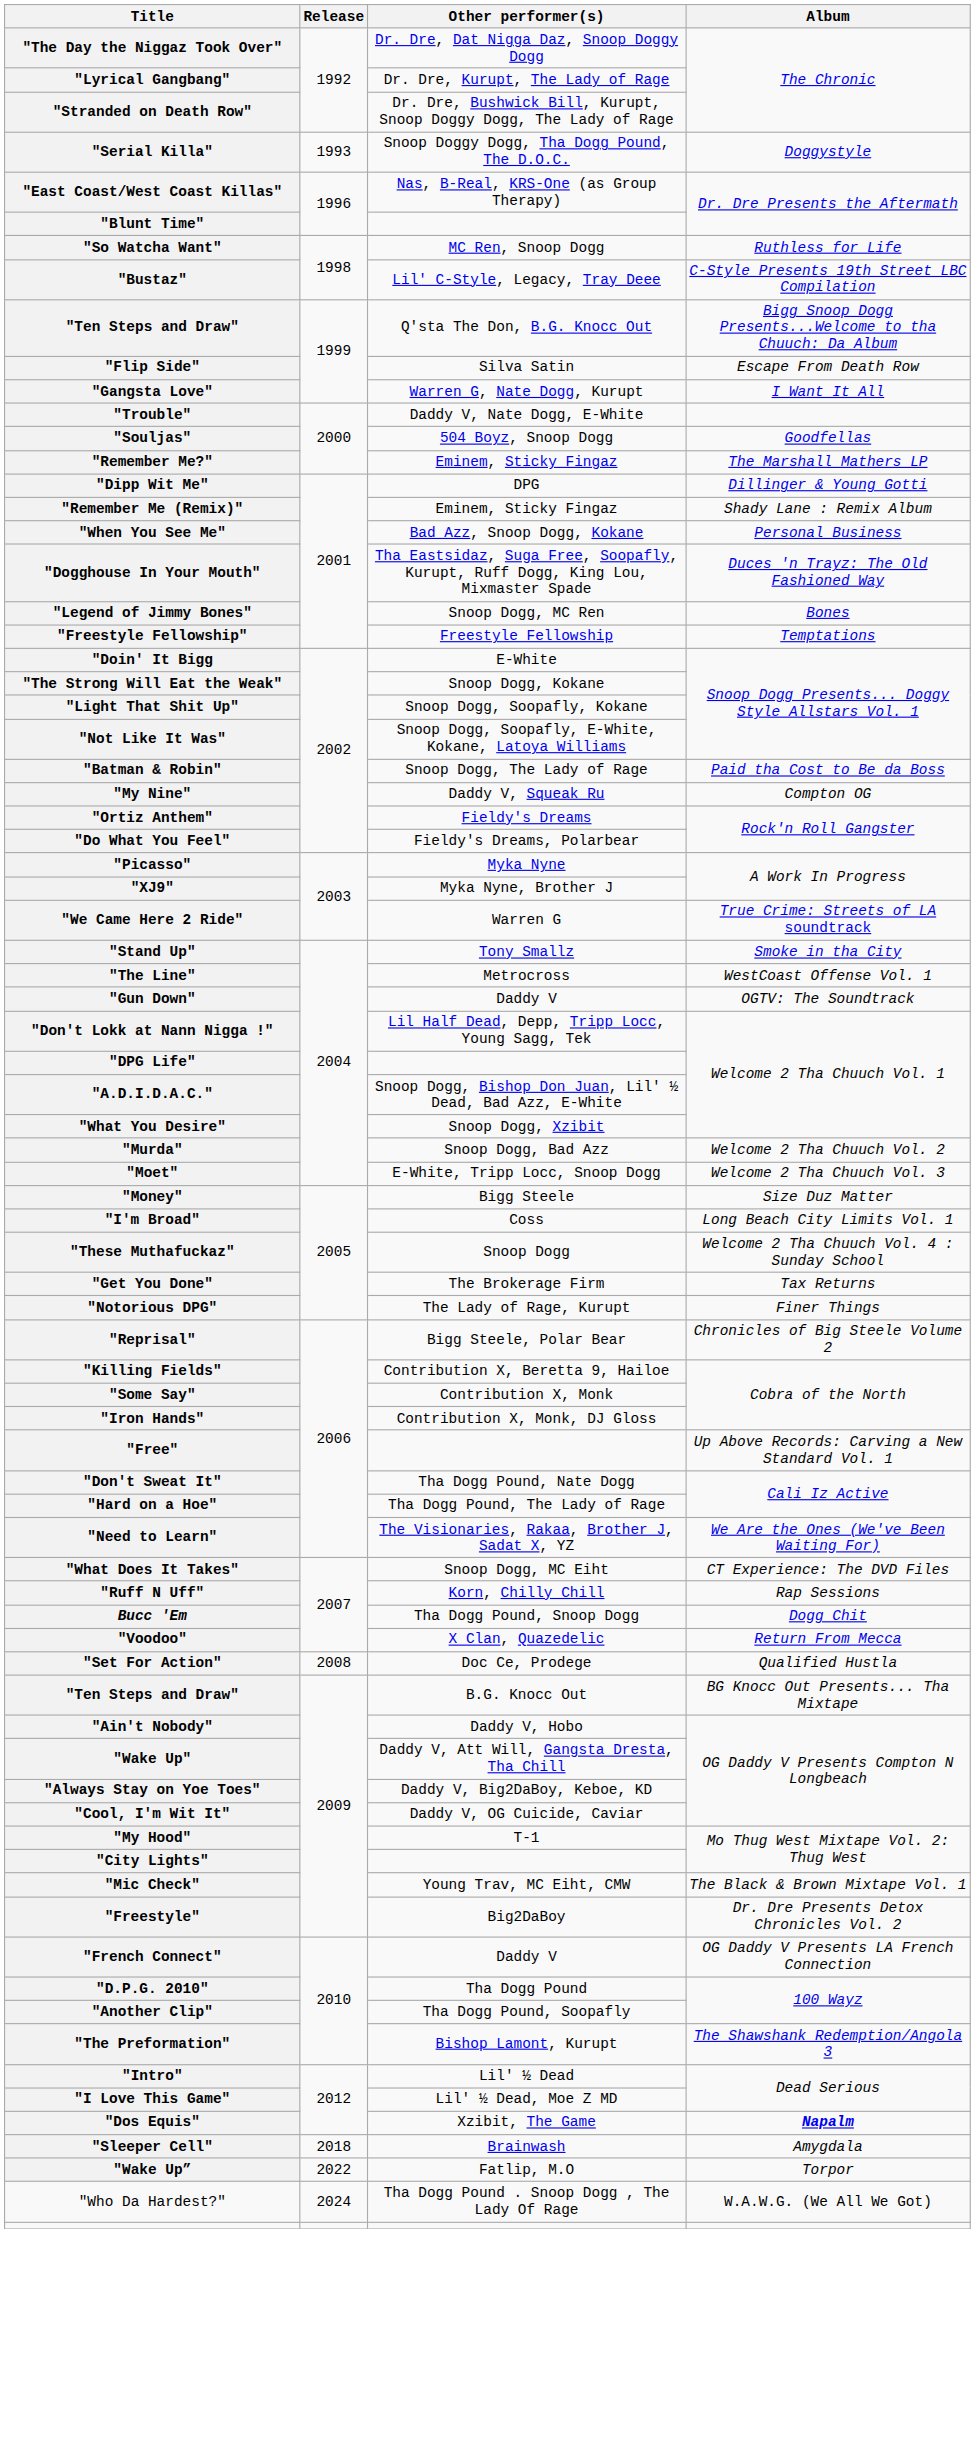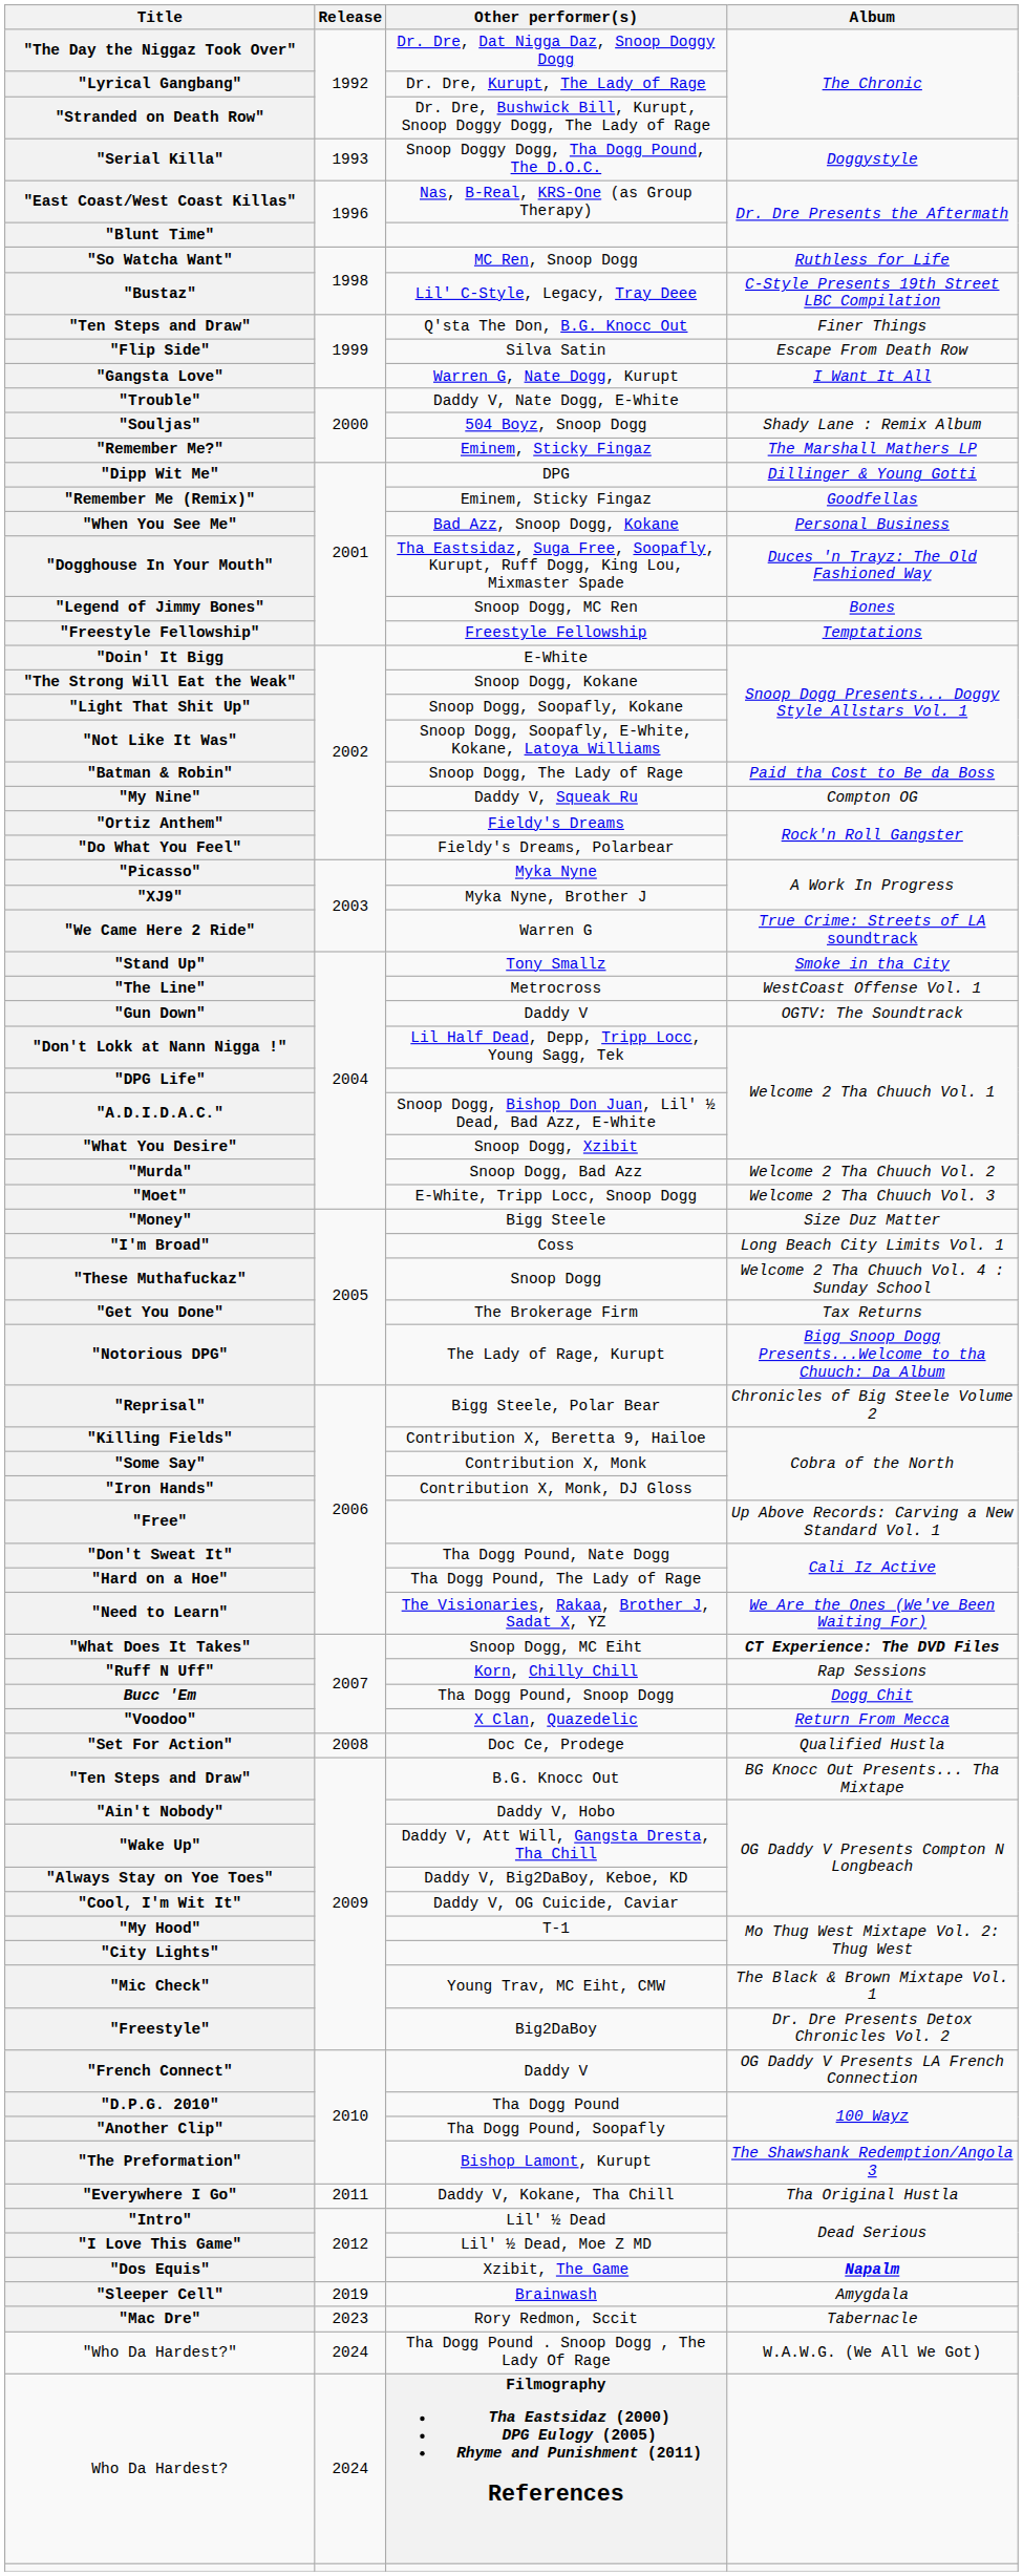"Ten Steps and Draw" / Q'sta The Don, B.G. Knocc Out | Album: Bigg Snoop Dogg Presents...Welcome to tha Chuuch: Da Album -> Finer Things
"Souljas" | Album: Goodfellas -> Shady Lane : Remix Album
"Remember Me (Remix)" | Album: Shady Lane : Remix Album -> Goodfellas
"Notorious DPG" | Album: Finer Things -> Bigg Snoop Dogg Presents...Welcome to tha Chuuch: Da Album
"What Does It Takes" | Album: normal -> bold
+ row: "Everywhere I Go" | 2011 | Daddy V, Kokane, Tha Chill | Tha Original Hustla
"Sleeper Cell" | Release: 2018 -> 2019
- row: "Wake Up” | 2022 | Fatlip, M.O | Torpor
+ row: "Mac Dre" | 2023 | Rory Redmon, Sccit | Tabernacle
+ row: Who Da Hardest? | 2024 | Filmography Tha Eastsidaz (2000) DPG Eulogy (2005) Rhyme and Punishment (2011) References
